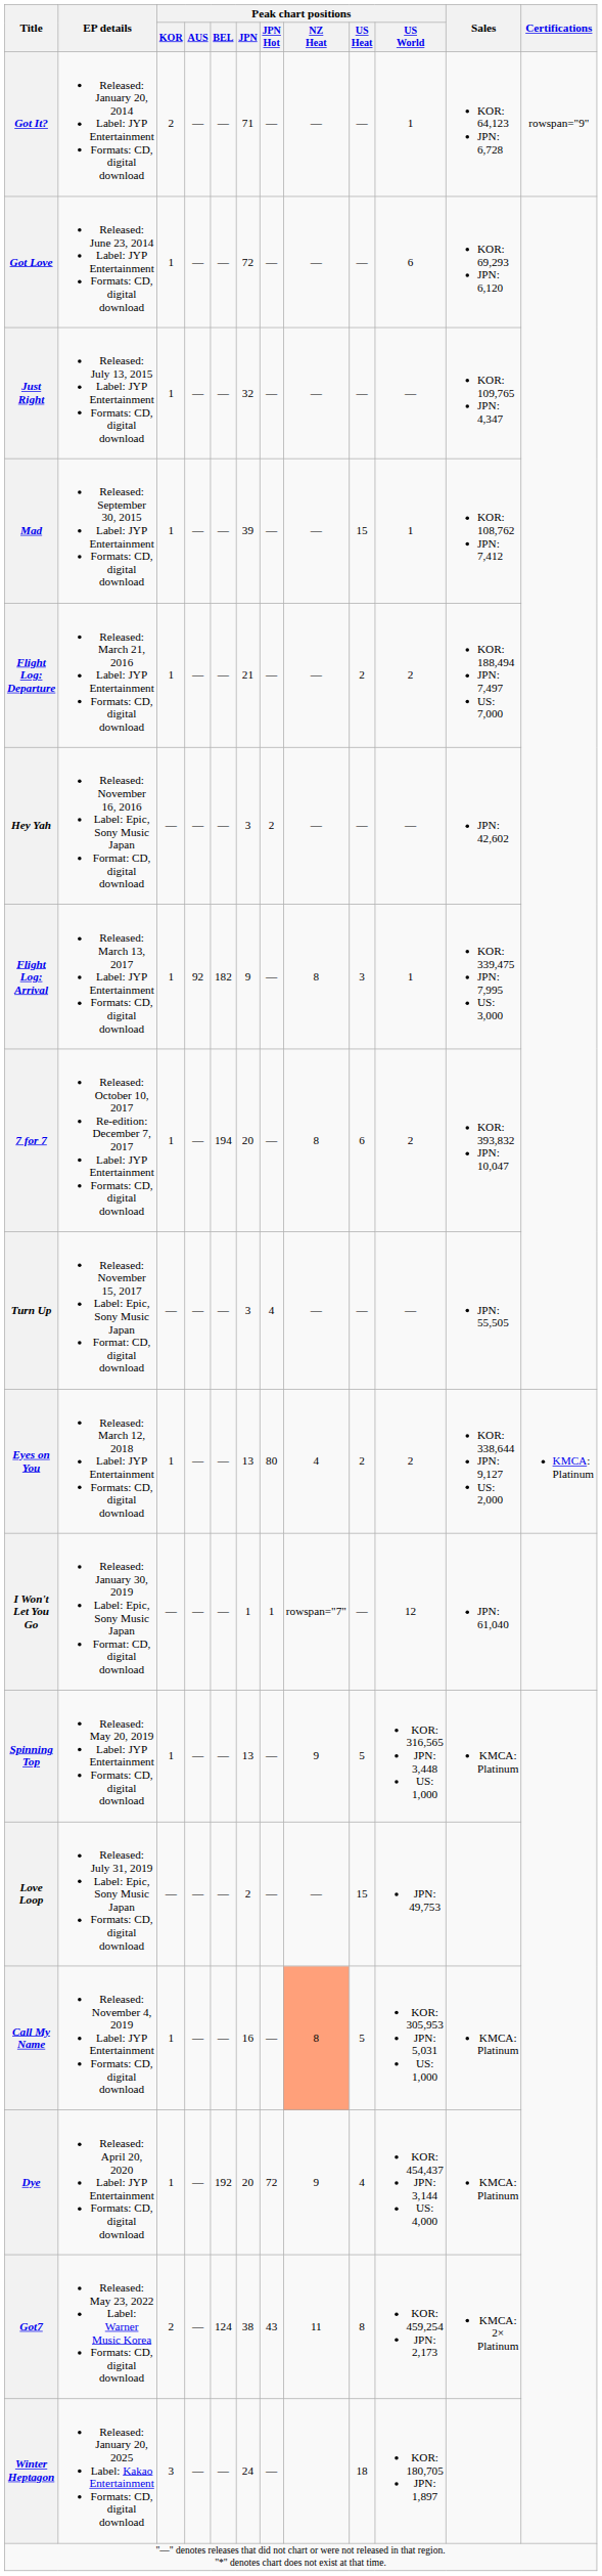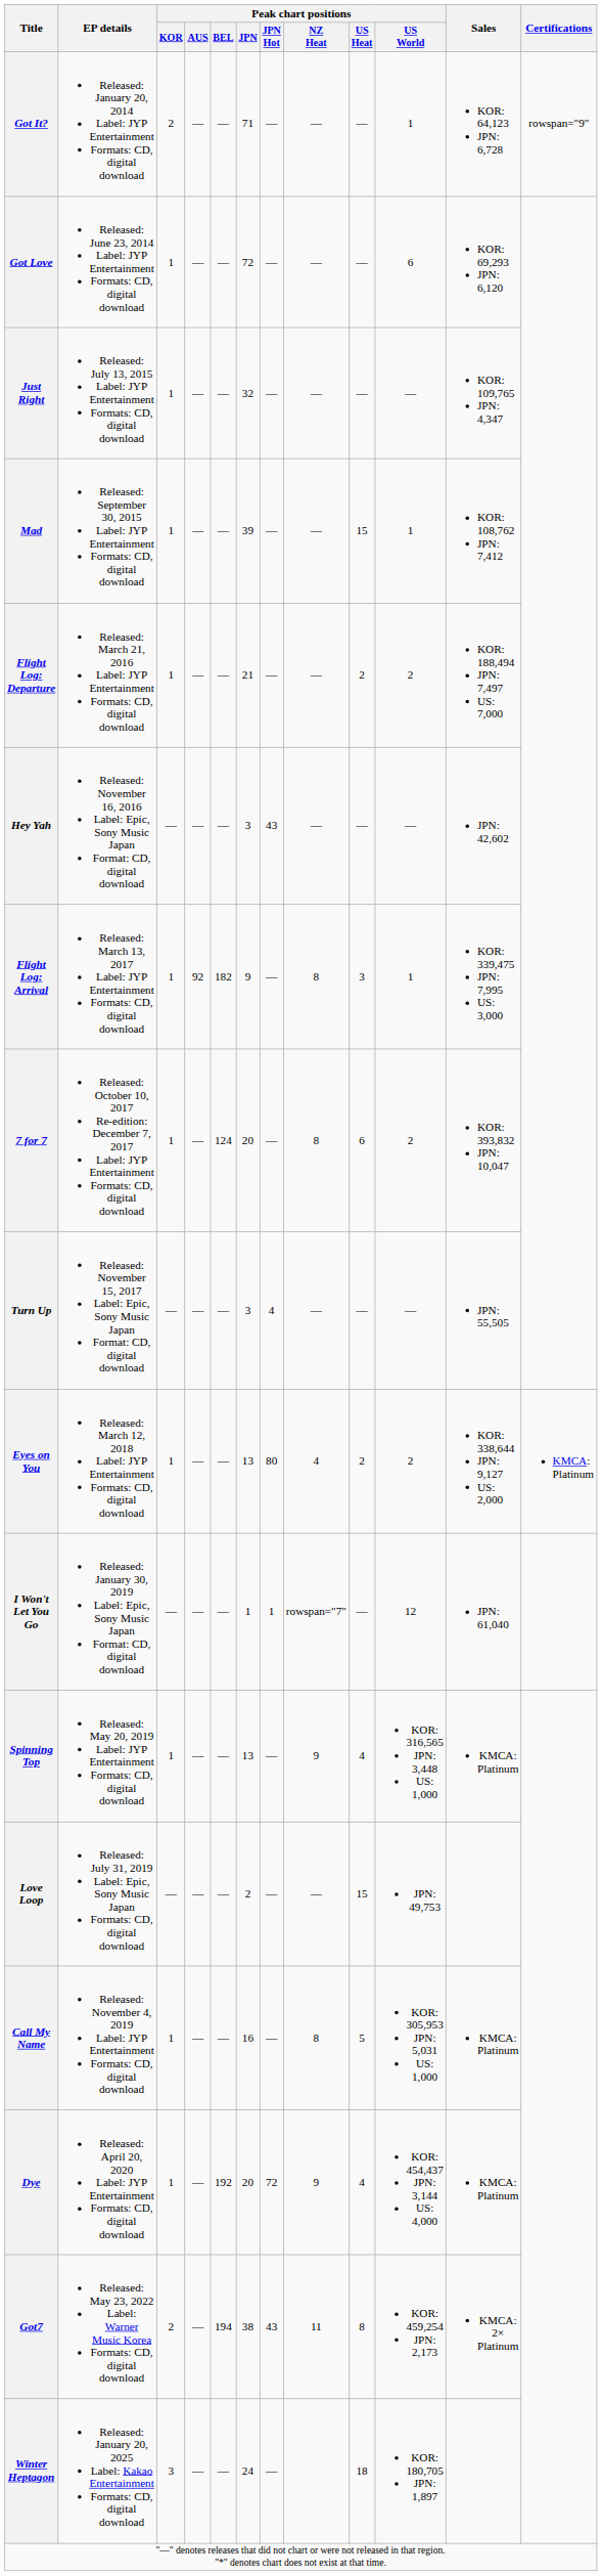Hey Yah | Peak chart positions / JPN Hot: 2 -> 43
7 for 7 | Peak chart positions / BEL: 194 -> 124
Spinning Top | Peak chart positions / US Heat: 5 -> 4
Call My Name | Peak chart positions / NZ Heat: lightsalmon background -> no background
Got7 | Peak chart positions / BEL: 124 -> 194
